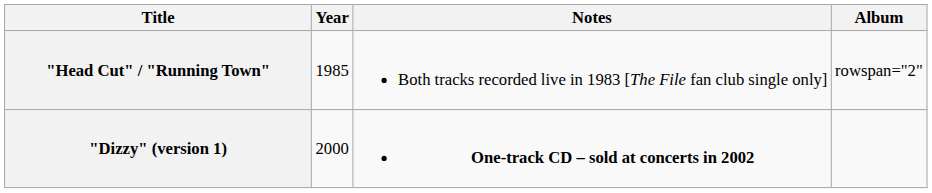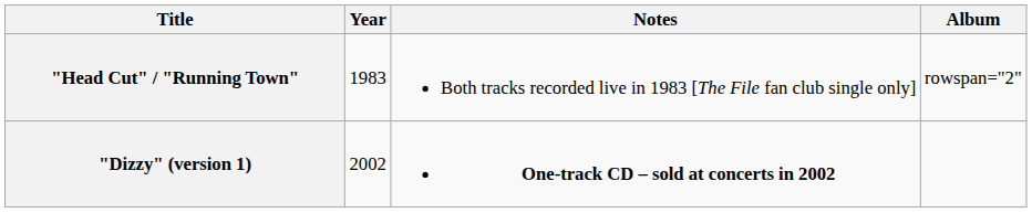"Head Cut" / "Running Town" | Year: 1985 -> 1983
"Dizzy" (version 1) | Year: 2000 -> 2002
